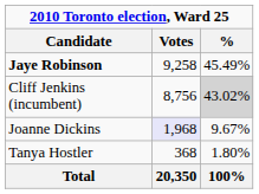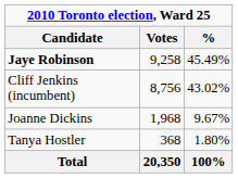Cliff Jenkins (incumbent) | %: lightgrey background -> no background
Joanne Dickins | Votes: lavender background -> no background
